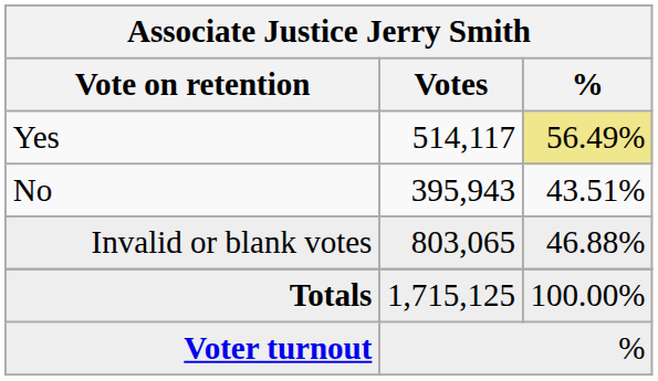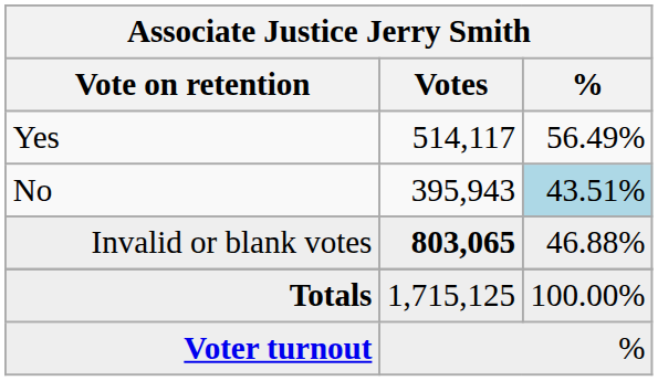Yes | %: khaki background -> no background
No | %: no background -> lightblue background
Invalid or blank votes | Votes: normal -> bold
